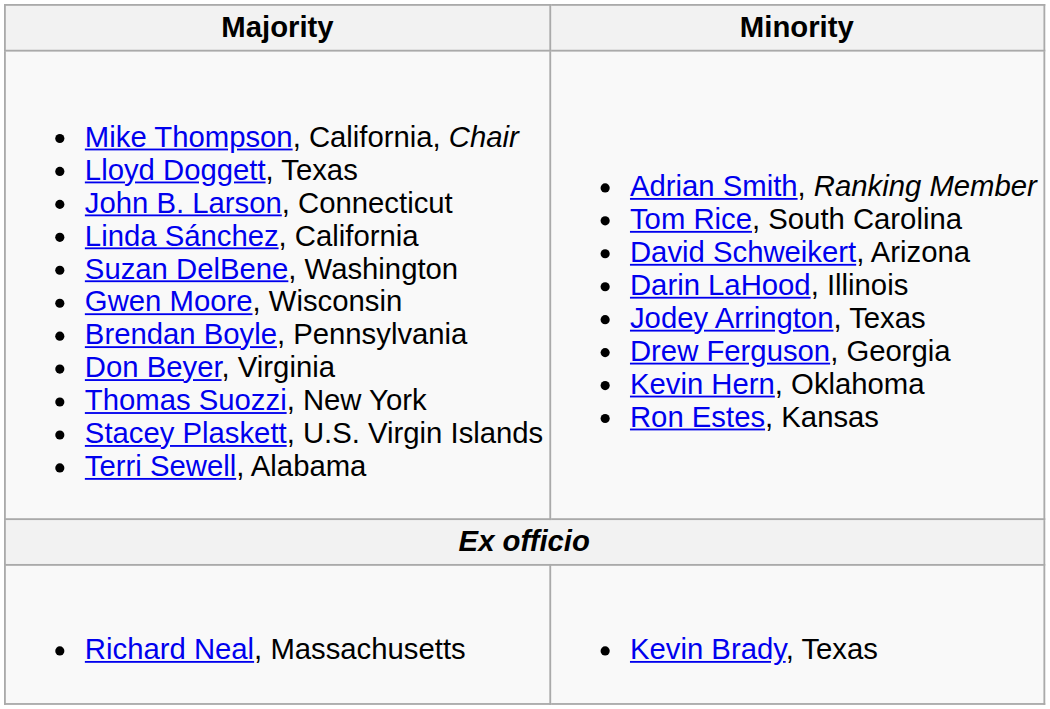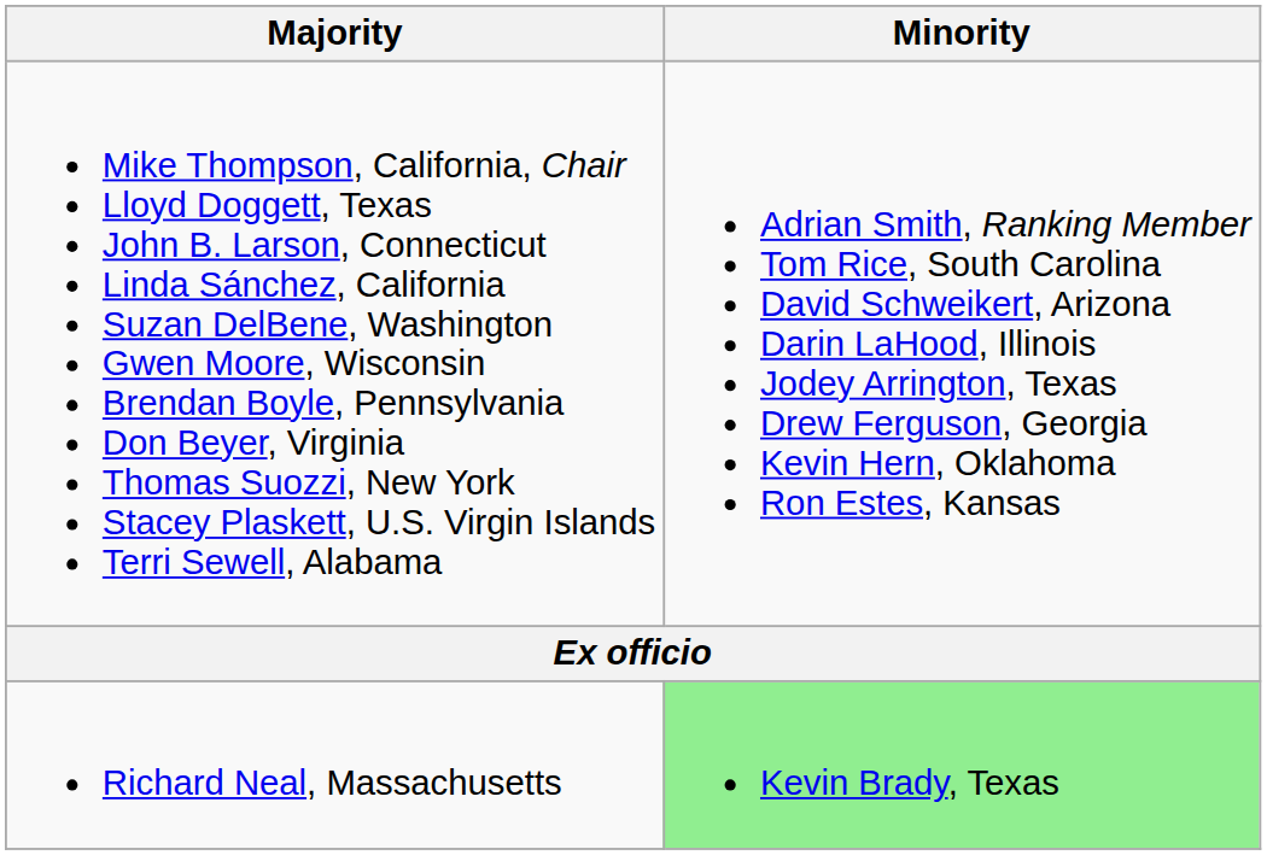Richard Neal, Massachusetts | Minority: no background -> lightgreen background
